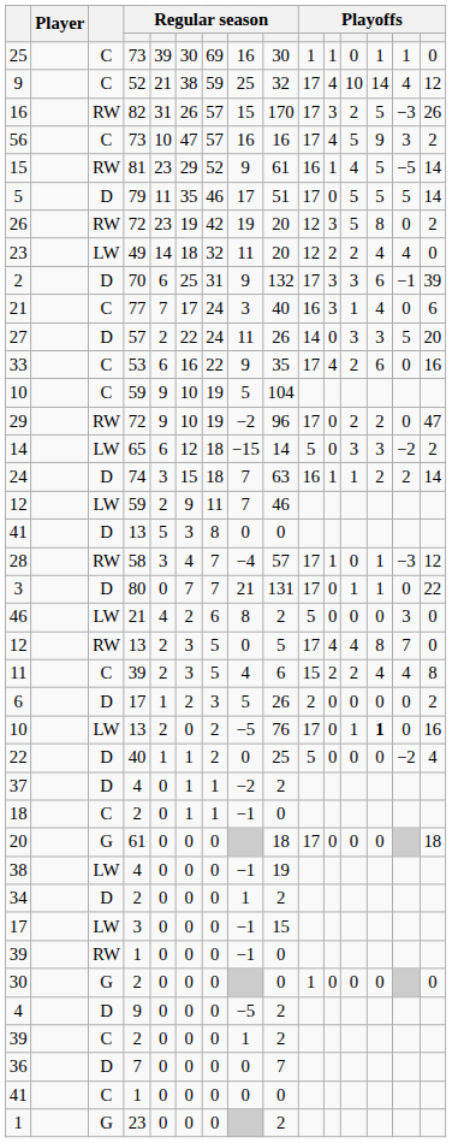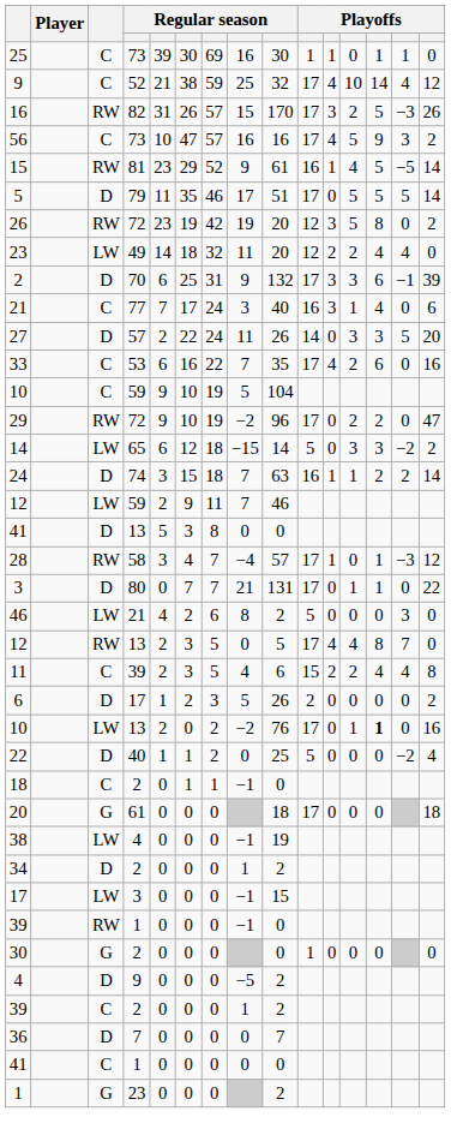33 | column 8: 9 -> 7
10 / 13 | column 8: −5 -> −2
- row: 37 | D | 4 | 0 | 1 | 1 | −2 | 2
